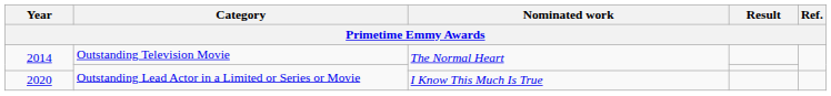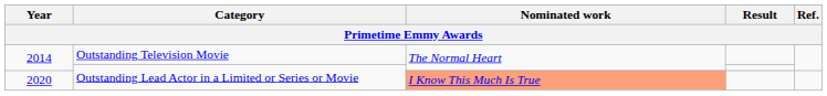2020 | Nominated work: no background -> lightsalmon background
